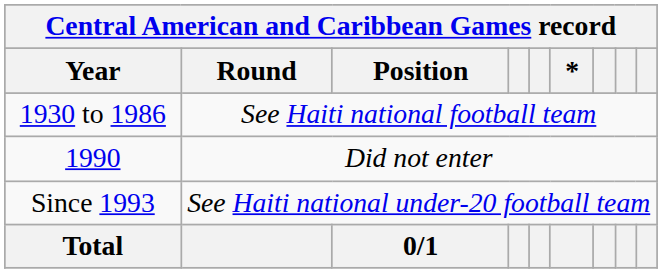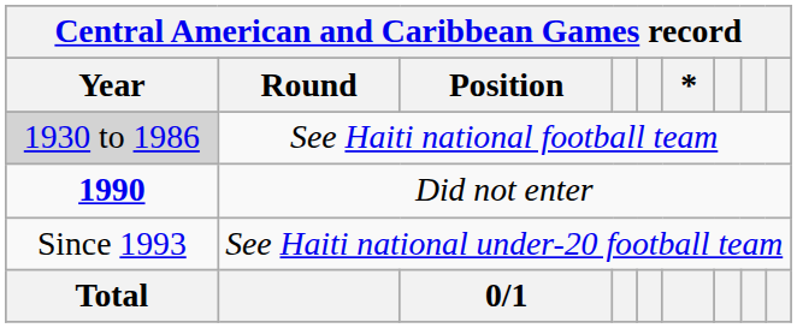1930 to 1986 | Central American and Caribbean Games record / Year: no background -> lightgrey background
1990 | Central American and Caribbean Games record / Year: normal -> bold
